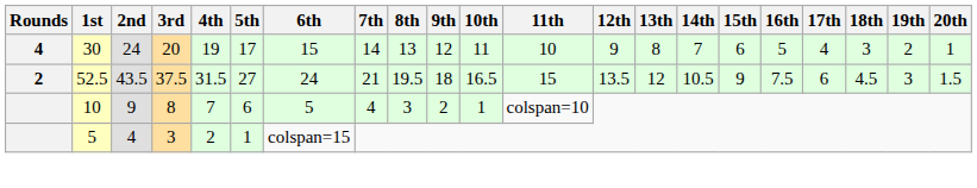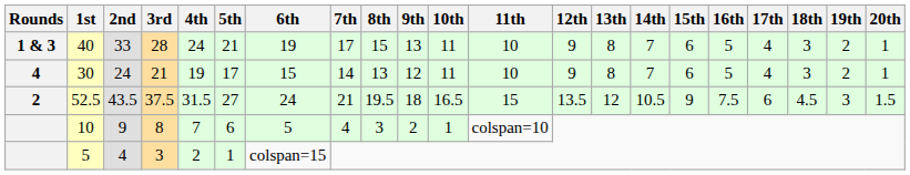+ row: 1 & 3 | 40 | 33 | 28 | 24 | 21 | 19 | 17 | 15 | 13 | 11 | 10 | 9 | 8 | 7 | 6 | 5 | 4 | 3 | 2 | 1
30 | 3rd: 20 -> 21
